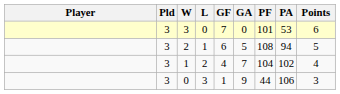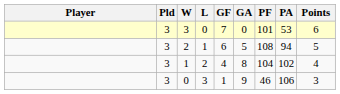row 4 | GA: 7 -> 8
row 5 | PF: 44 -> 46
